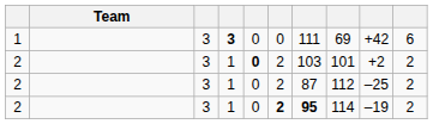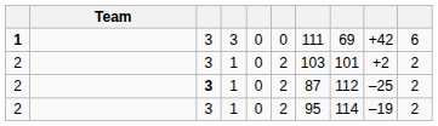row 2 | column 1: normal -> bold
row 2 | column 4: bold -> normal
row 3 | column 5: bold -> normal
row 4 | column 3: normal -> bold
row 5 | column 6: bold -> normal
row 5 | column 7: bold -> normal
